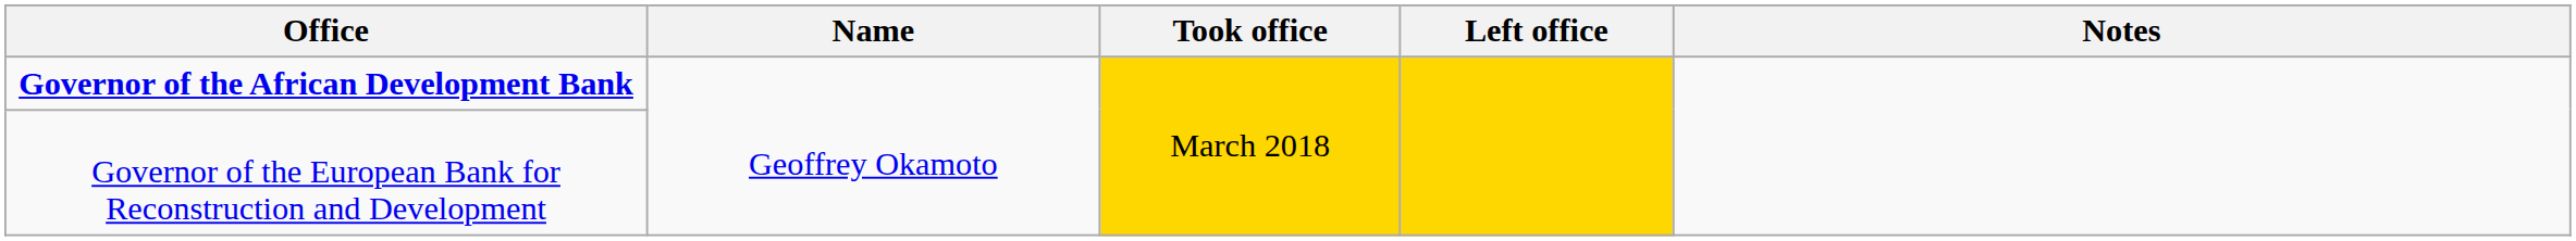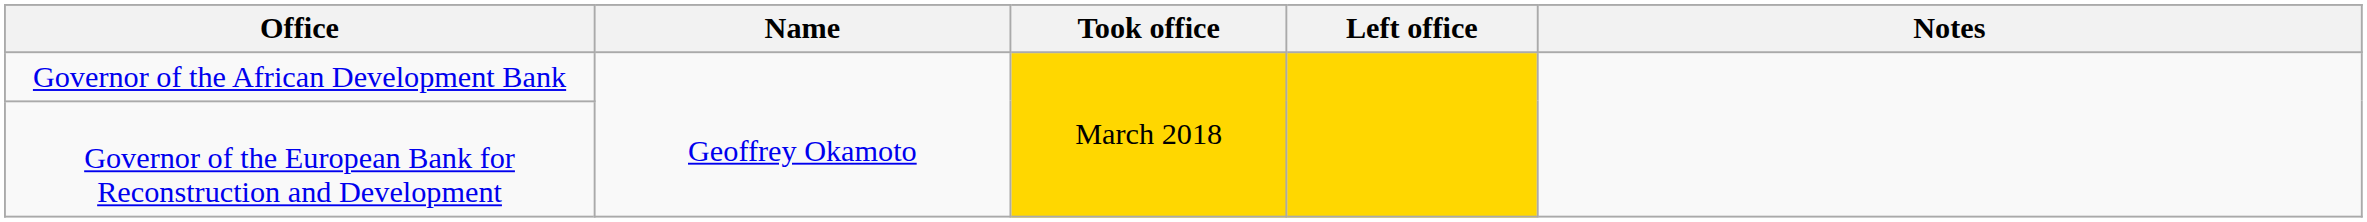Governor of the African Development Bank | Office: bold -> normal
